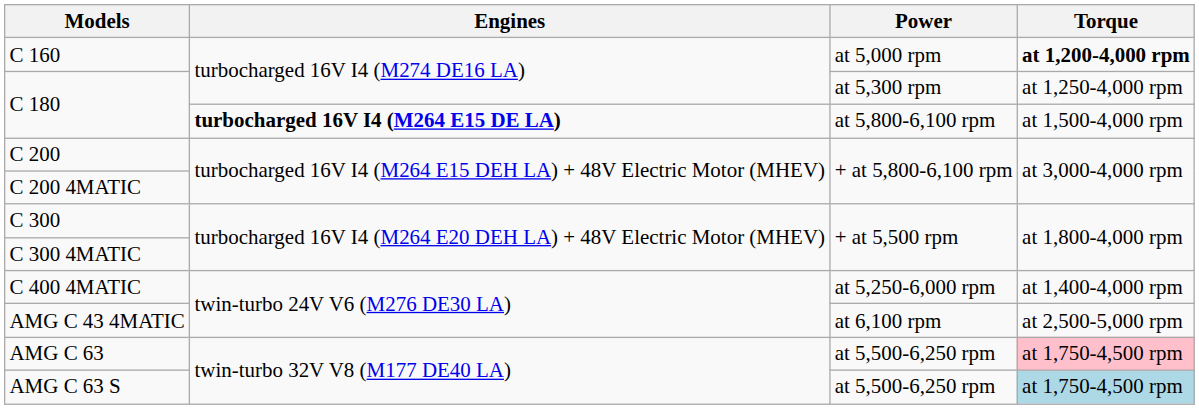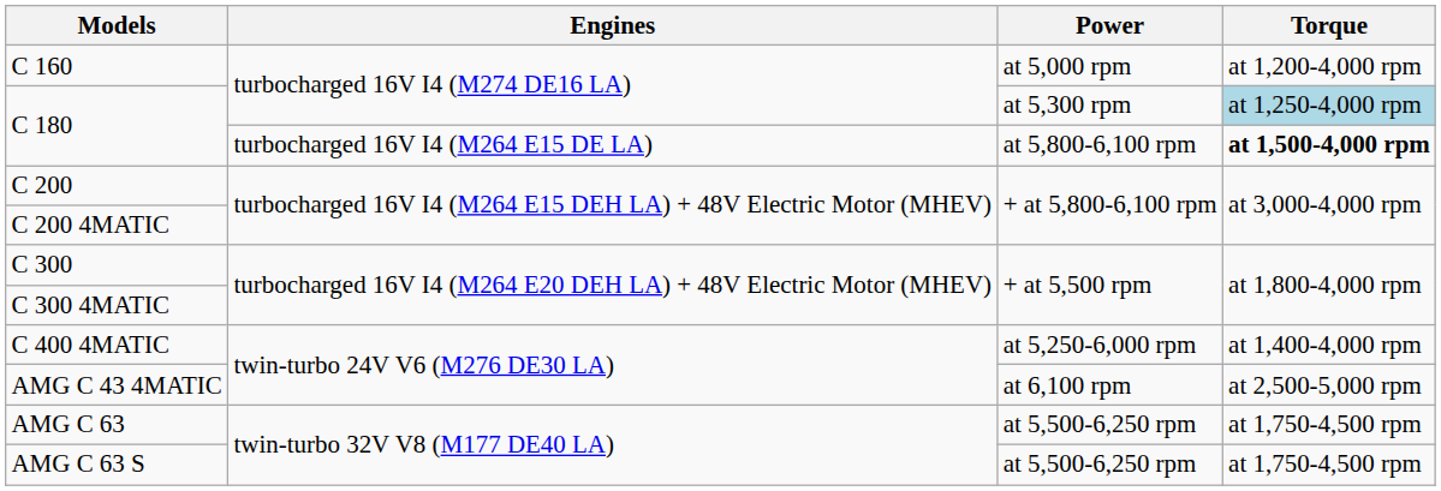C 160 | Torque: bold -> normal
C 180 / at 5,300 rpm | Torque: no background -> lightblue background
C 180 / at 5,800-6,100 rpm | Engines: bold -> normal
C 180 / at 5,800-6,100 rpm | Torque: normal -> bold
AMG C 63 | Torque: pink background -> no background
AMG C 63 S | Torque: lightblue background -> no background
